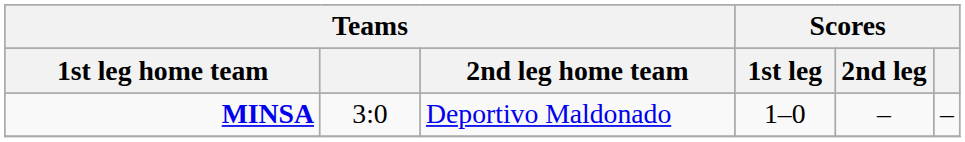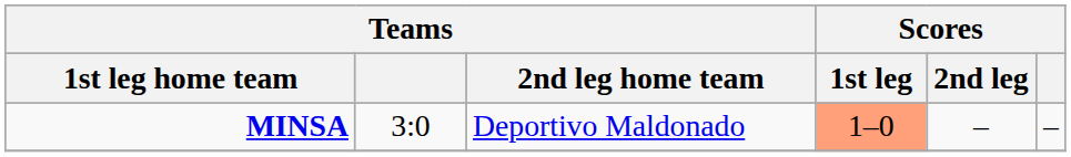MINSA | Scores / 1st leg: no background -> lightsalmon background
